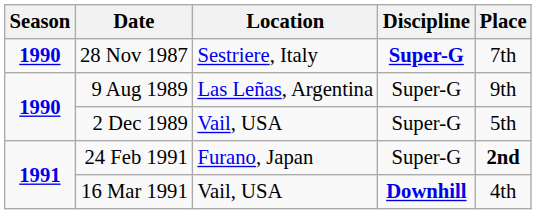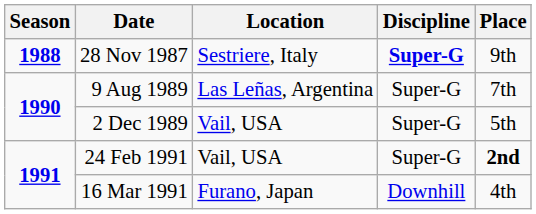28 Nov 1987 | Season: 1990 -> 1988
28 Nov 1987 | Place: 7th -> 9th
9 Aug 1989 | Place: 9th -> 7th
24 Feb 1991 | Location: Furano, Japan -> Vail, USA
16 Mar 1991 | Location: Vail, USA -> Furano, Japan
16 Mar 1991 | Discipline: bold -> normal
